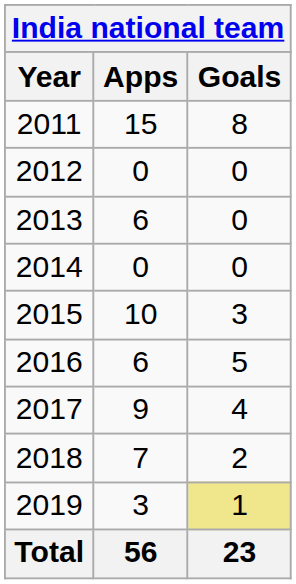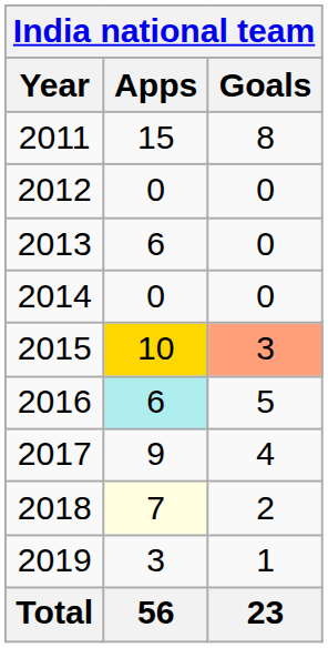2015 | Apps: no background -> gold background
2015 | Goals: no background -> lightsalmon background
2016 | Apps: no background -> paleturquoise background
2018 | Apps: no background -> lightyellow background
2019 | Goals: khaki background -> no background
